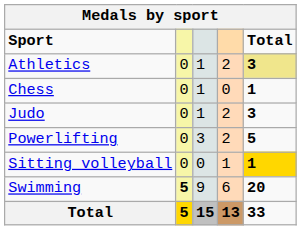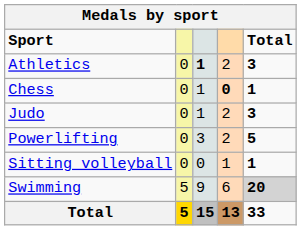Athletics | column 3: normal -> bold
Athletics | Total: khaki background -> no background
Chess | column 4: normal -> bold
Sitting volleyball | Total: gold background -> no background
Swimming | column 2: bold -> normal
Swimming | Total: no background -> lightgrey background
